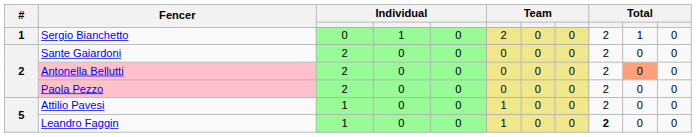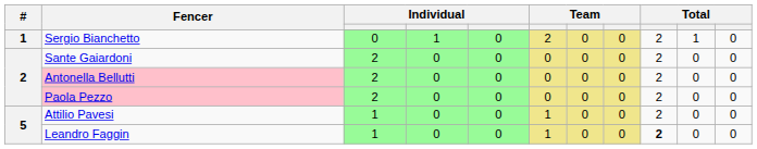Antonella Bellutti | column 10: lightsalmon background -> no background
